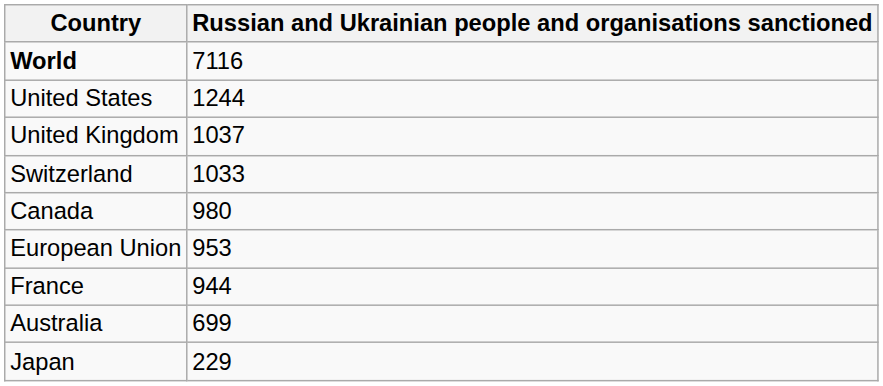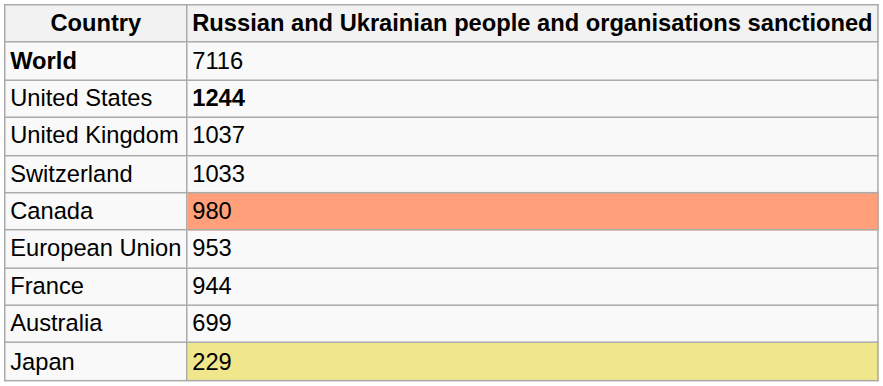United States | Russian and Ukrainian people and organisations sanctioned: normal -> bold
Canada | Russian and Ukrainian people and organisations sanctioned: no background -> lightsalmon background
Japan | Russian and Ukrainian people and organisations sanctioned: no background -> khaki background
